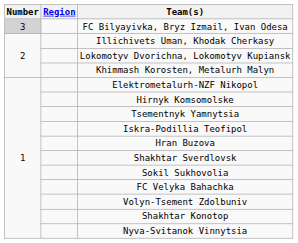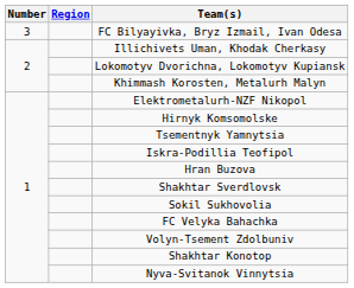FC Bilyayivka, Bryz Izmail, Ivan Odesa | Number: lightgrey background -> no background
